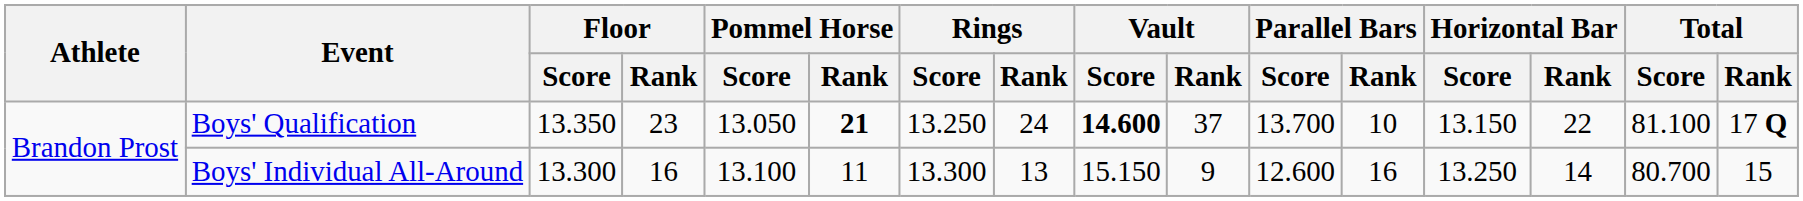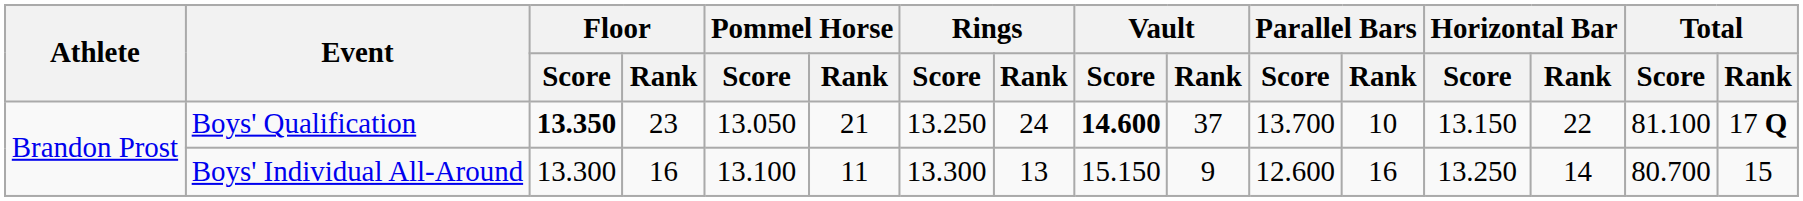Boys' Qualification | Floor / Score: normal -> bold
Boys' Qualification | Pommel Horse / Rank: bold -> normal
